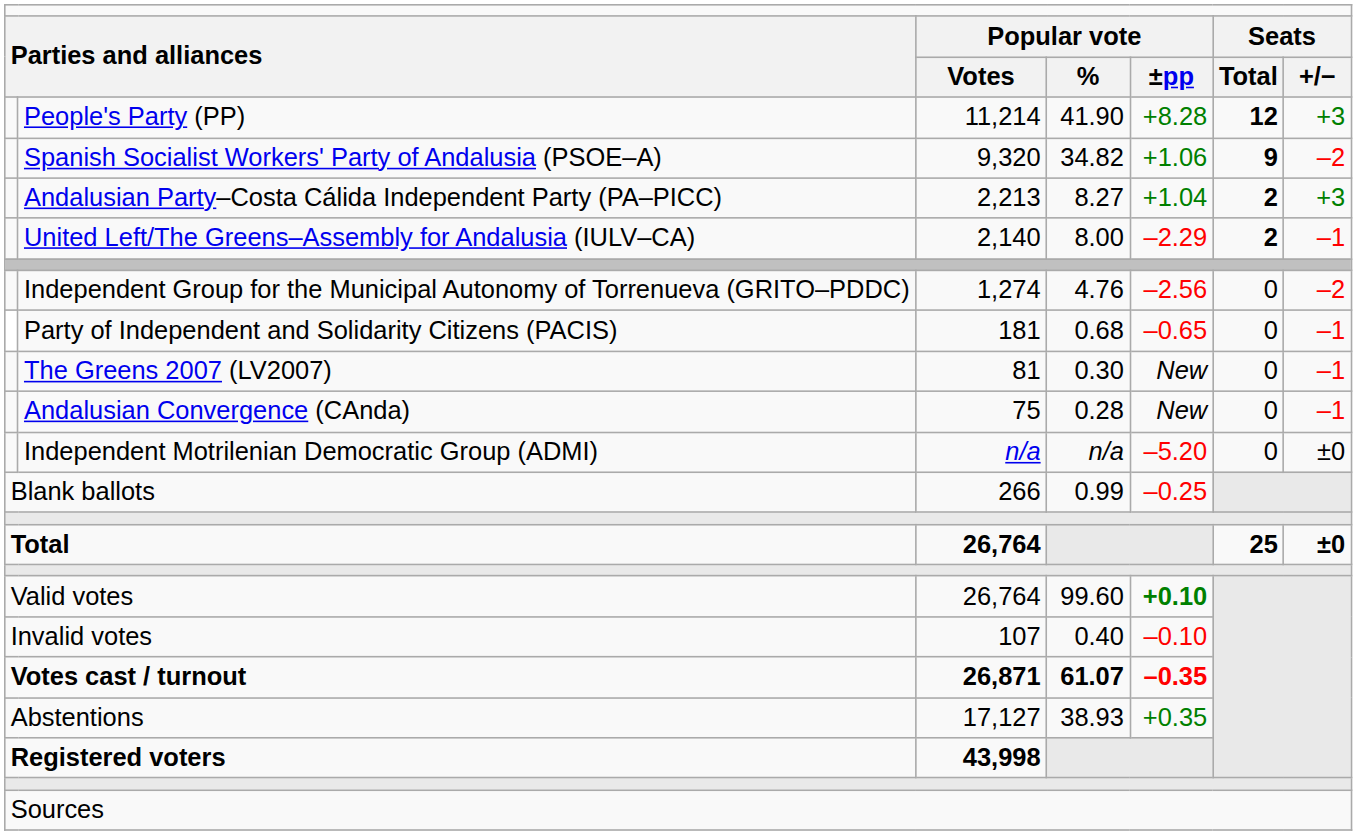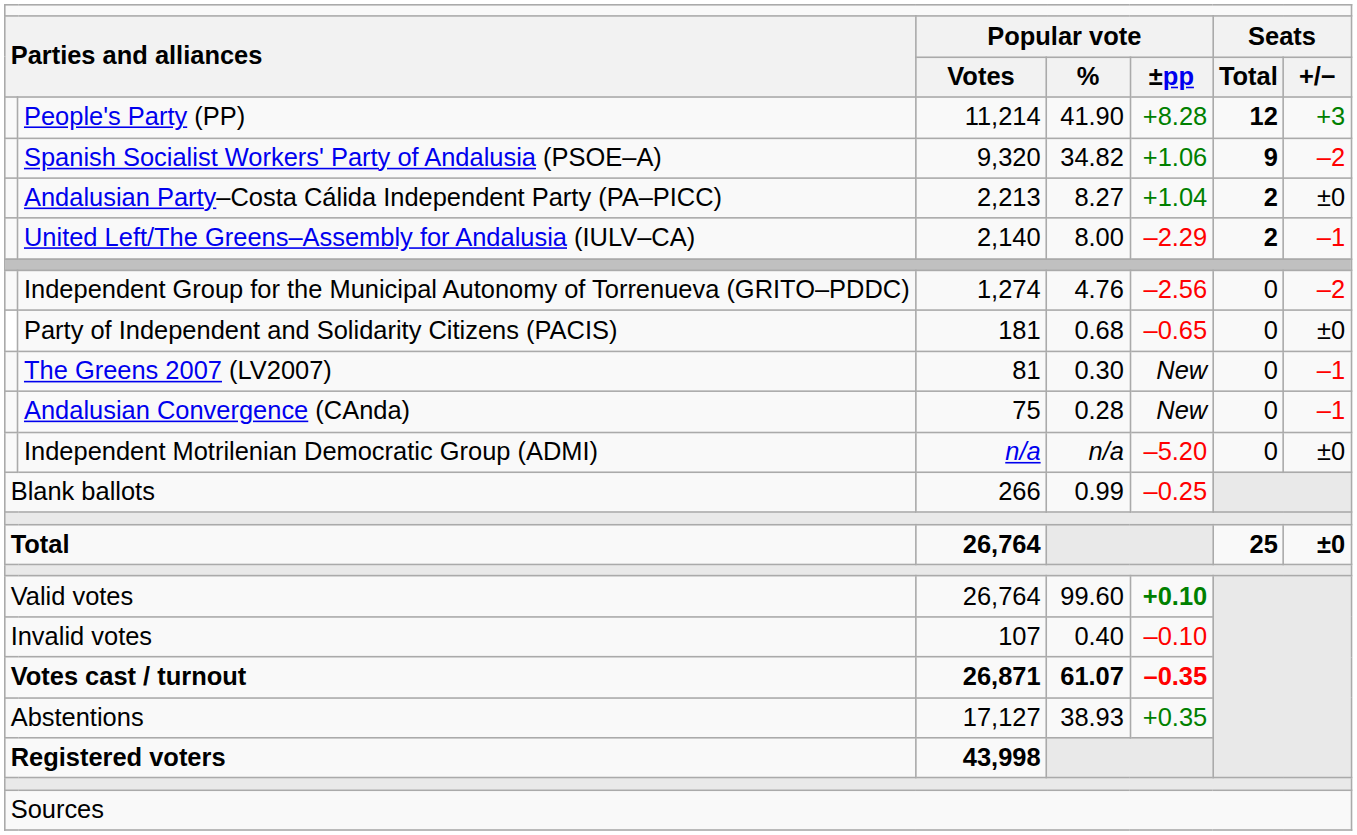Andalusian Party–Costa Cálida Independent Party (PA–PICC) | column 7: +3 -> ±0
Party of Independent and Solidarity Citizens (PACIS) | column 7: –1 -> ±0
